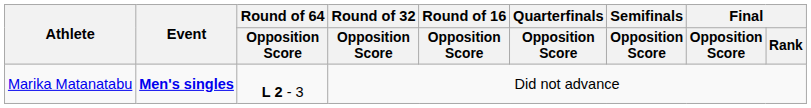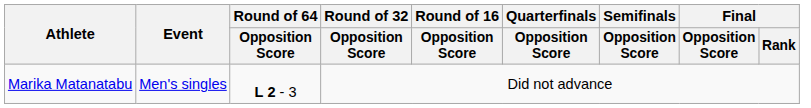Marika Matanatabu | Event: bold -> normal
